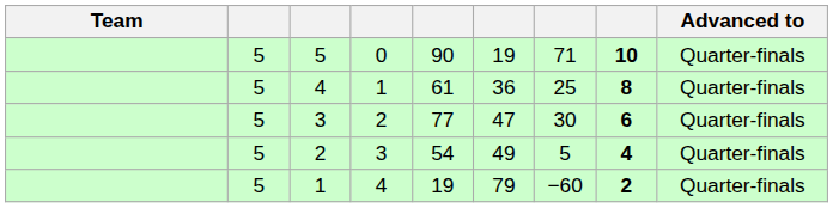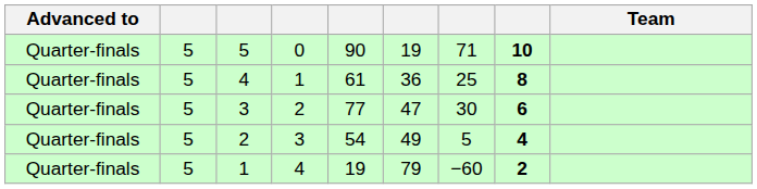columns swapped: Team <-> Advanced to
